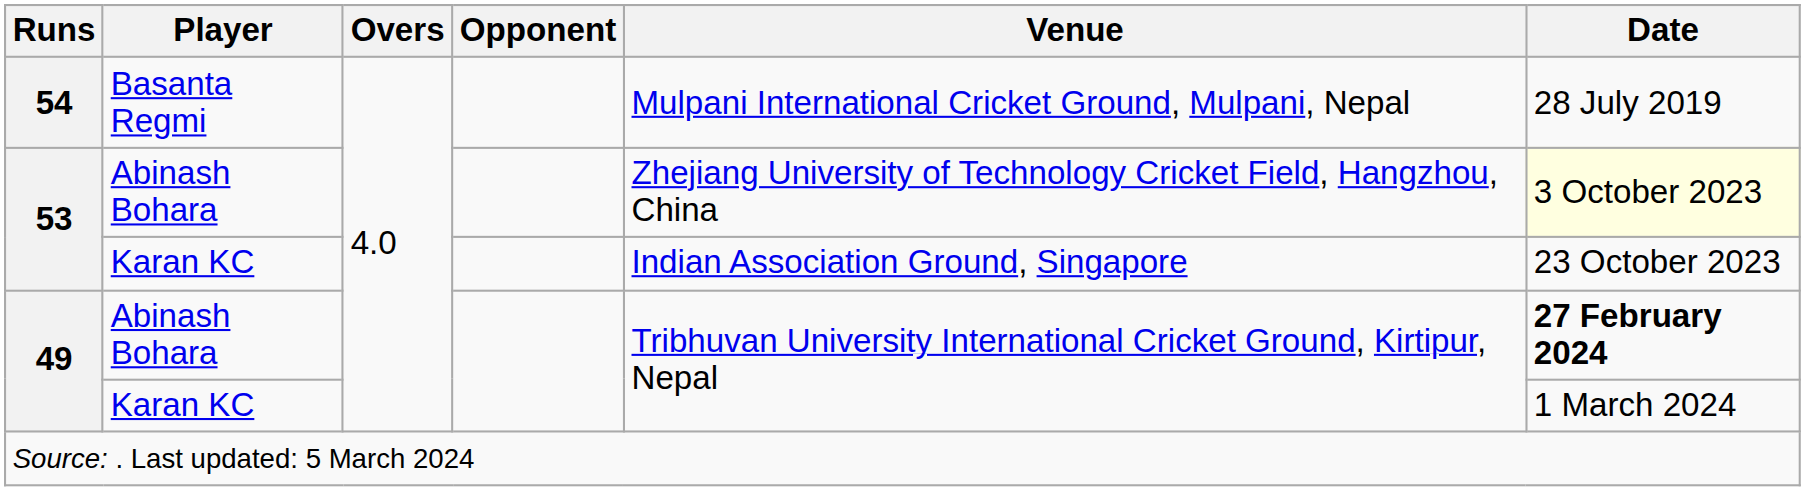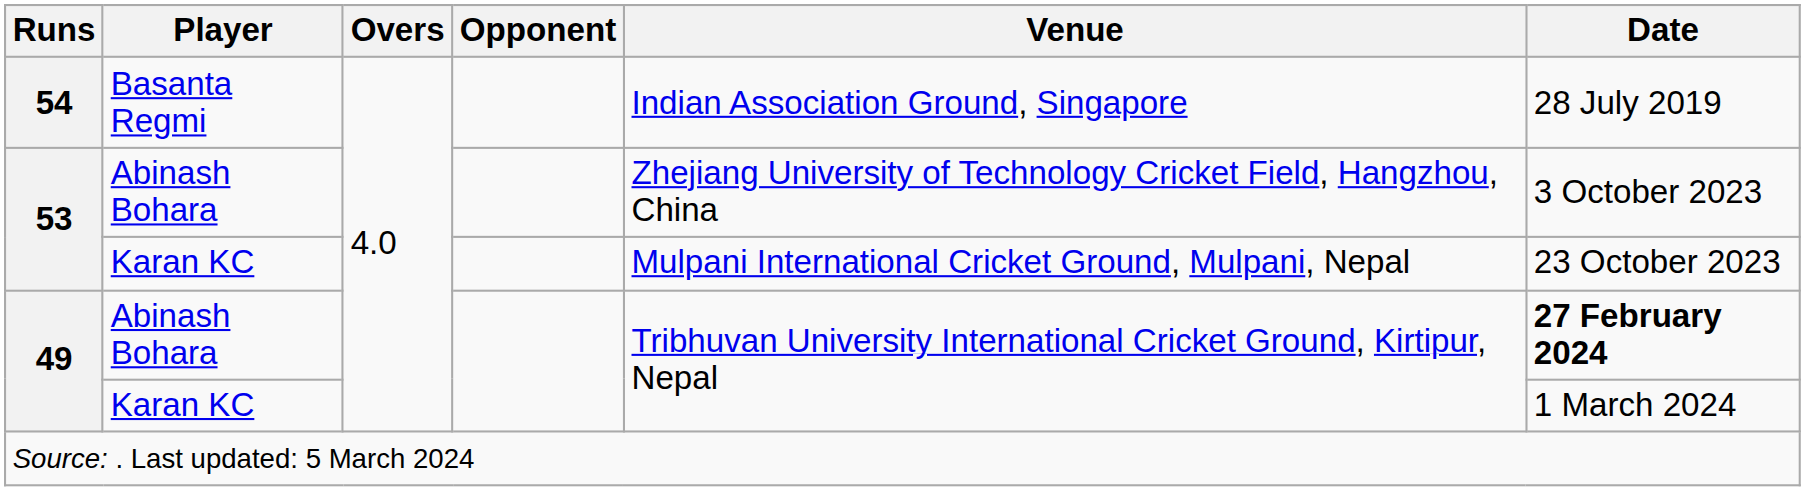54 | Venue: Mulpani International Cricket Ground, Mulpani, Nepal -> Indian Association Ground, Singapore
53 / Abinash Bohara | Date: lightyellow background -> no background
53 / Karan KC | Venue: Indian Association Ground, Singapore -> Mulpani International Cricket Ground, Mulpani, Nepal
